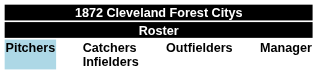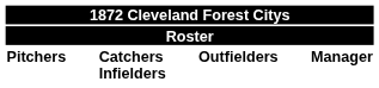Pitchers | column 1: lightblue background -> no background
